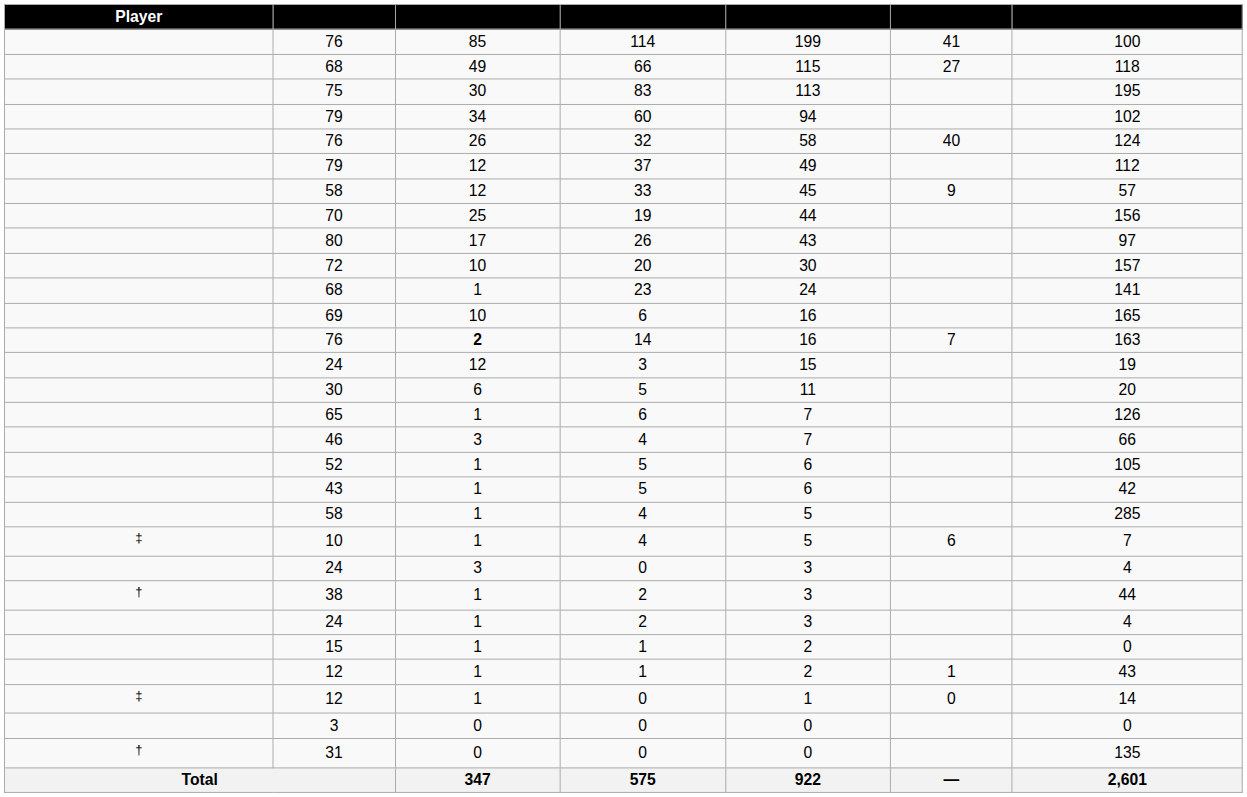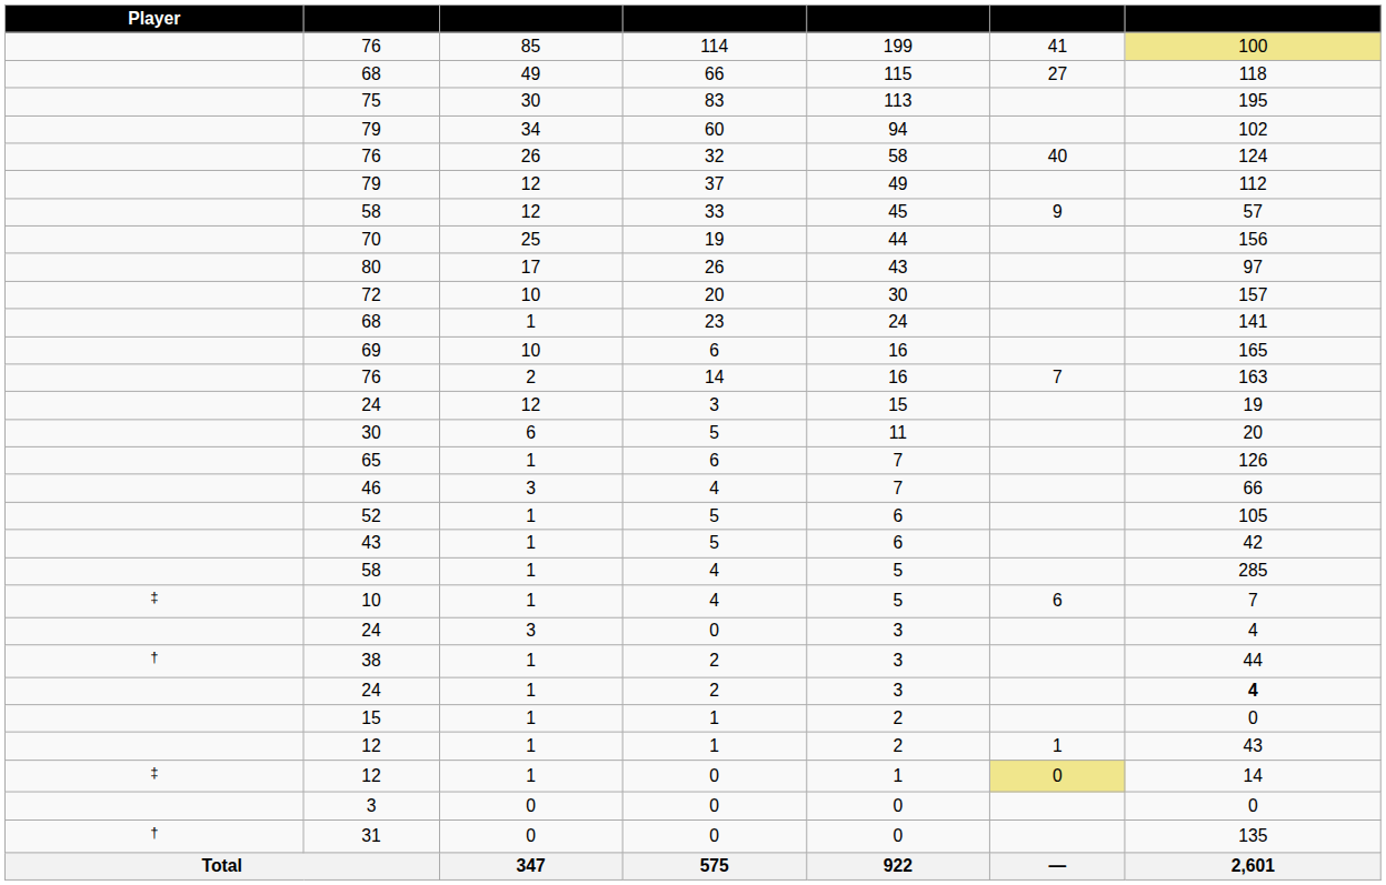76 / 114 | column 7: no background -> khaki background
76 / 14 | column 3: bold -> normal
24 / 2 | column 7: normal -> bold
12 / 0 | column 6: no background -> khaki background
